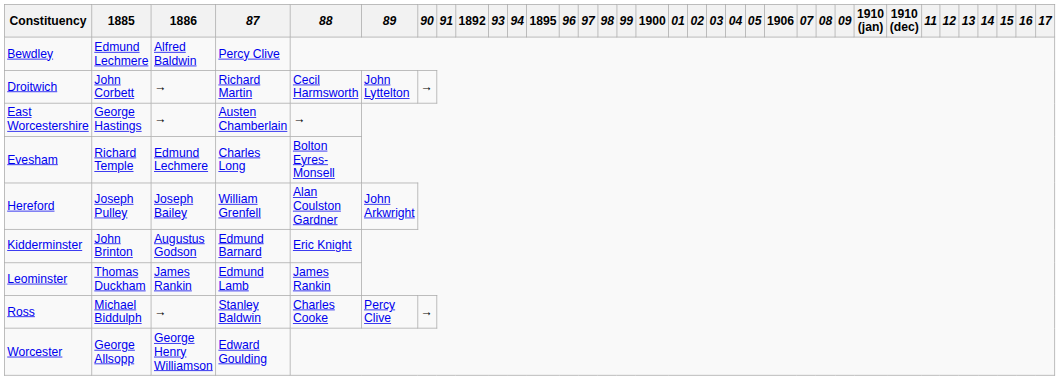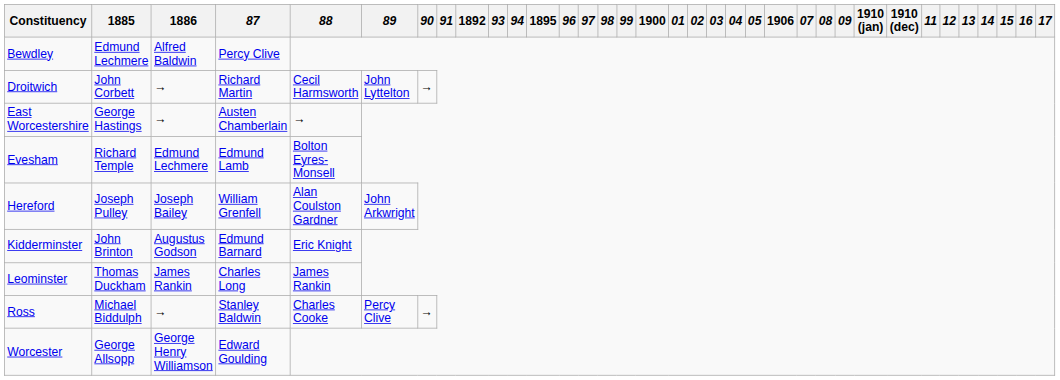Evesham | 87: Charles Long -> Edmund Lamb
Leominster | 87: Edmund Lamb -> Charles Long
